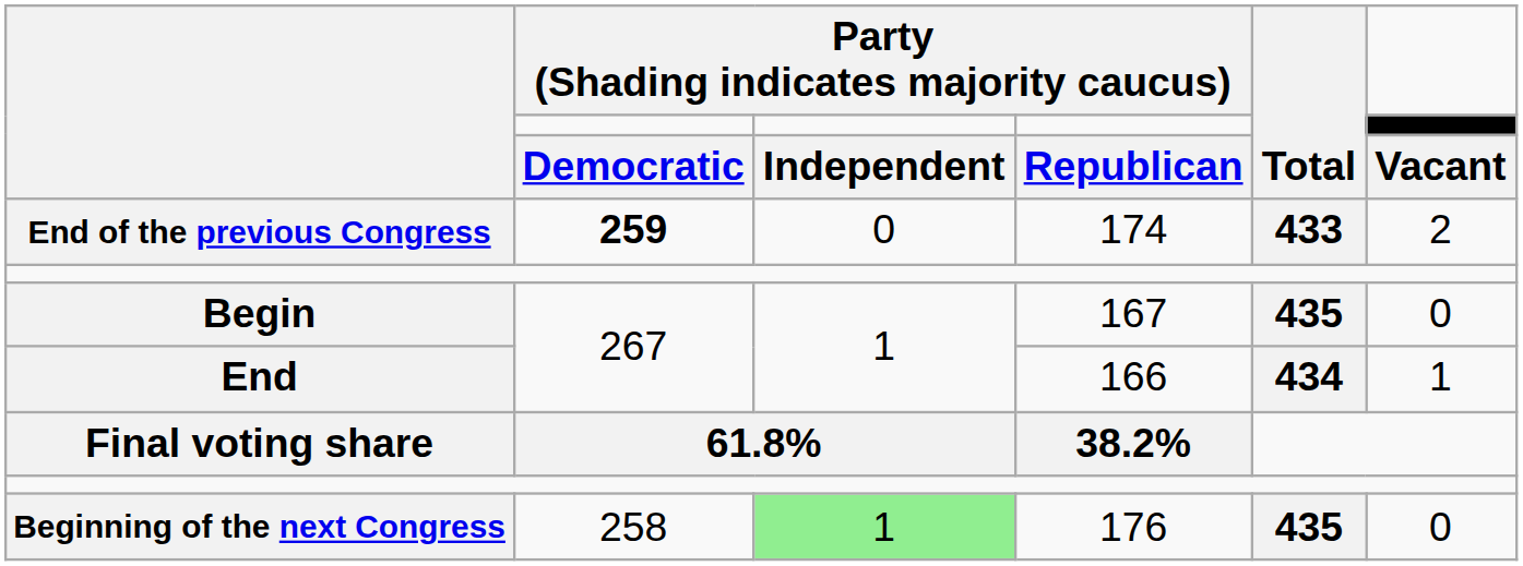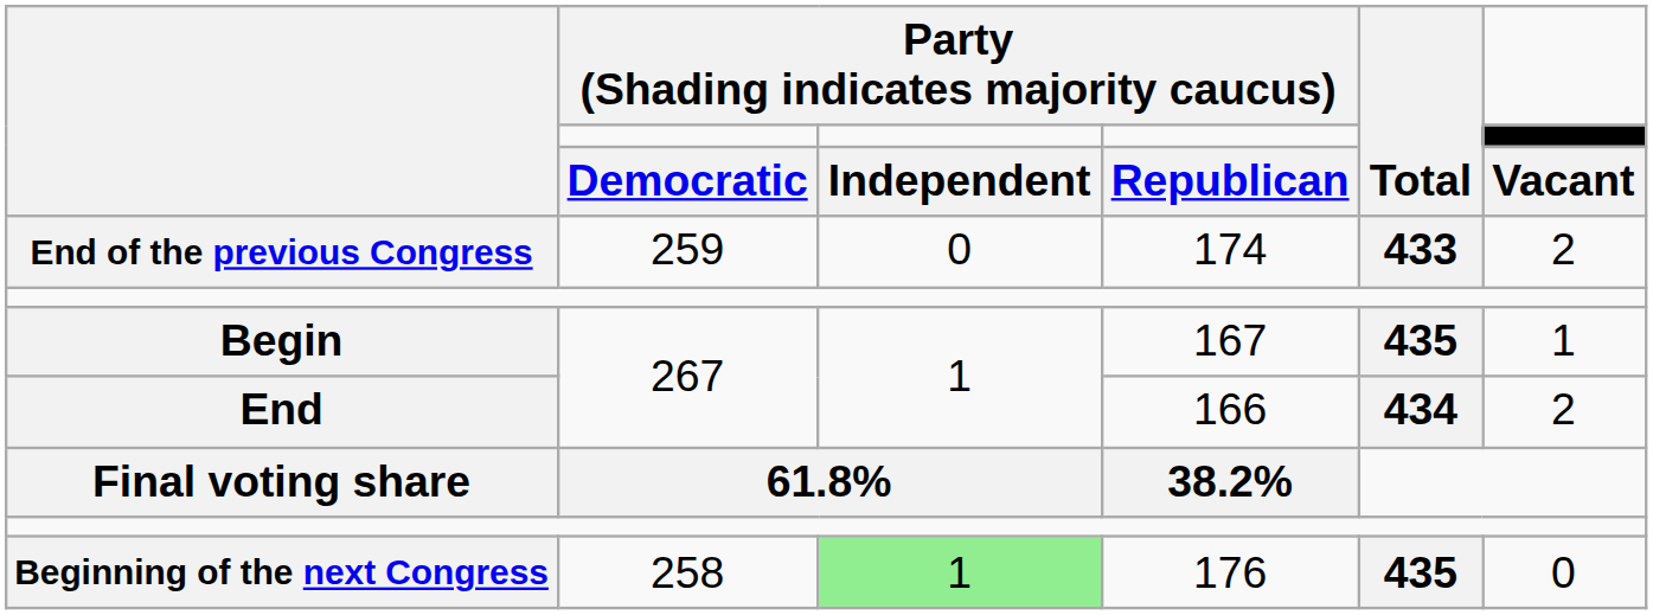End of the previous Congress | column 2: bold -> normal
Begin | column 6: 0 -> 1
End | column 6: 1 -> 2
